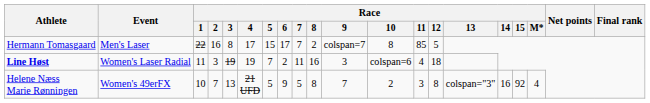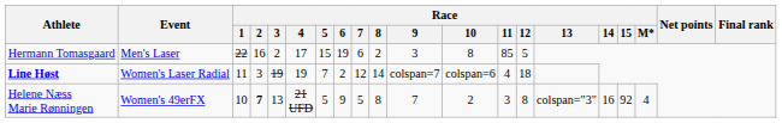Hermann Tomasgaard | Race / 3: 8 -> 2
Hermann Tomasgaard | Race / 6: 17 -> 19
Hermann Tomasgaard | Race / 7: 7 -> 6
Hermann Tomasgaard | Race / 9: colspan=7 -> 3
Line Høst | Race / 7: 11 -> 12
Line Høst | Race / 8: 16 -> 14
Line Høst | Race / 9: 3 -> colspan=7
Helene Næss Marie Rønningen | Race / 2: normal -> bold
